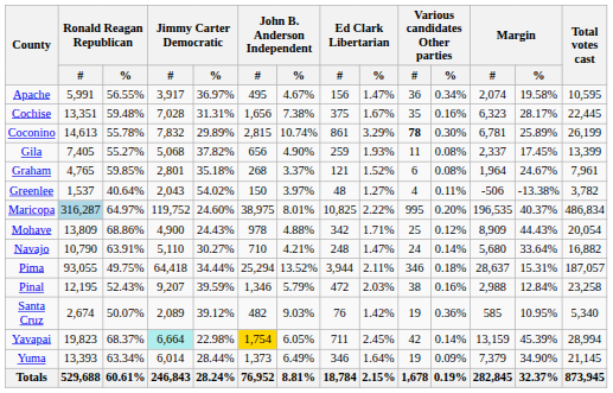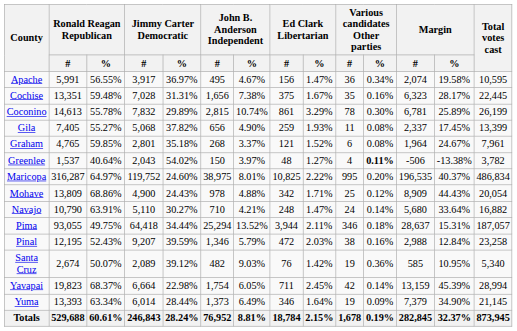Coconino | Various candidates Other parties / #: bold -> normal
Greenlee | Various candidates Other parties / %: normal -> bold
Maricopa | Ronald Reagan Republican / #: lightblue background -> no background
Yavapai | Jimmy Carter Democratic / #: paleturquoise background -> no background
Yavapai | John B. Anderson Independent / #: gold background -> no background
